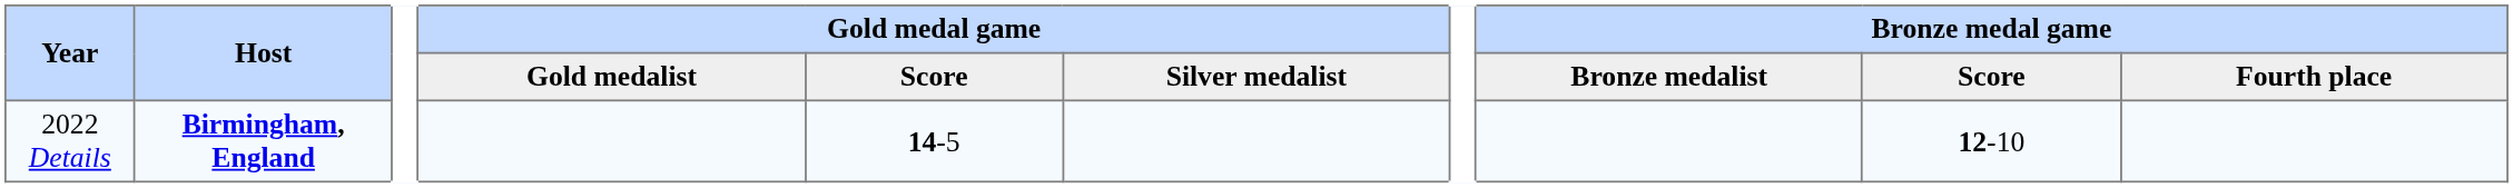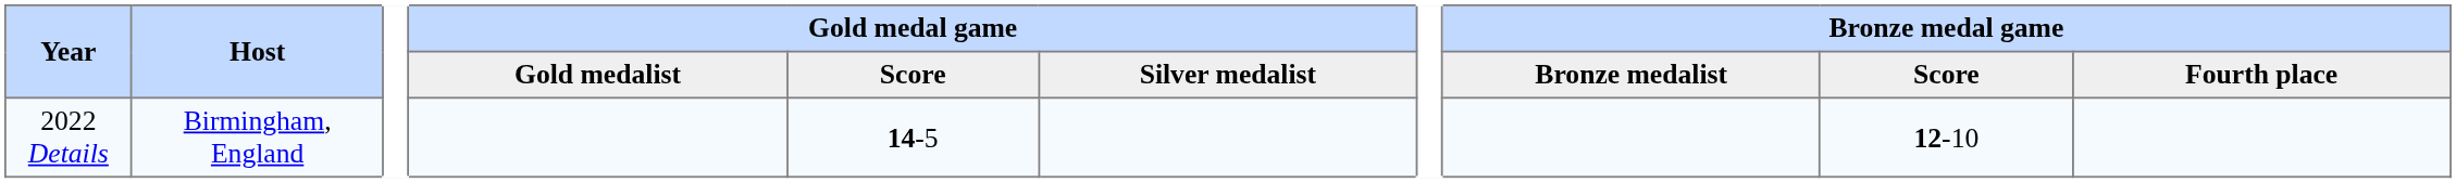2022 Details | Host: bold -> normal
